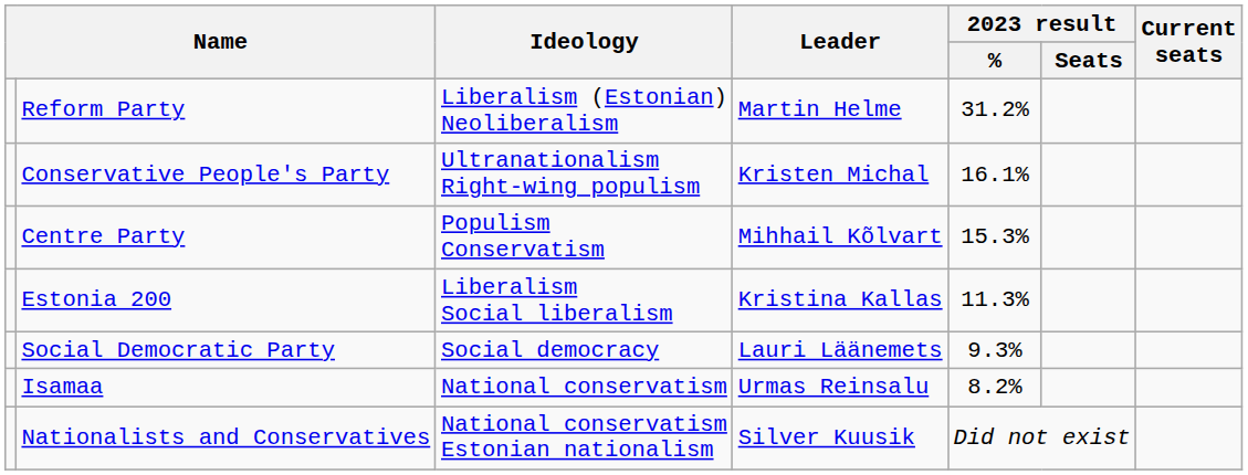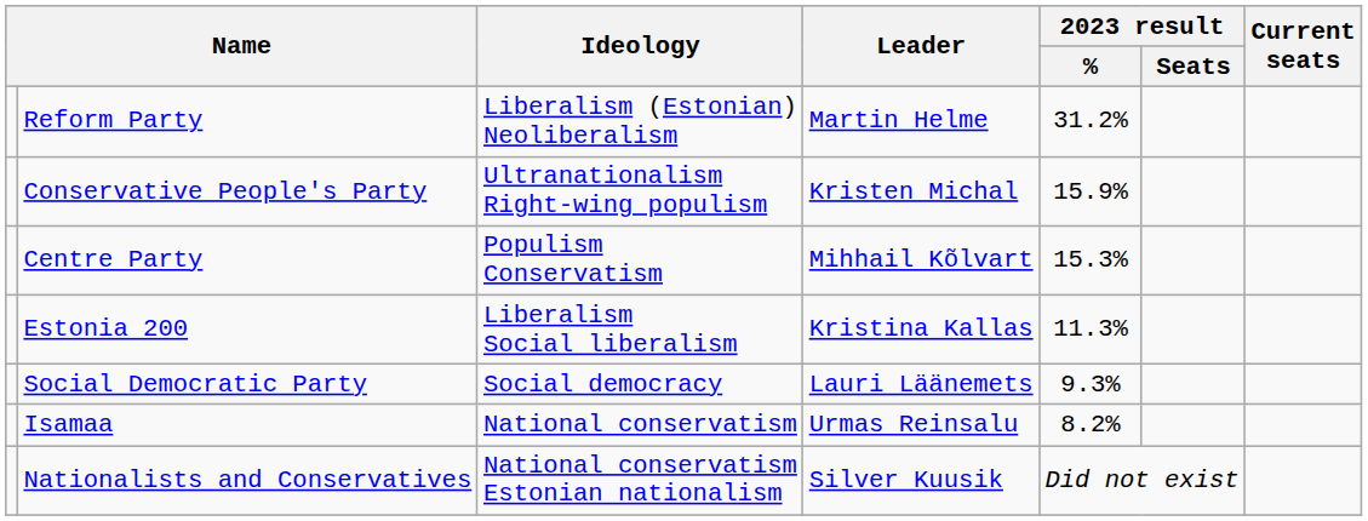Conservative People's Party | 2023 result / %: 16.1% -> 15.9%
